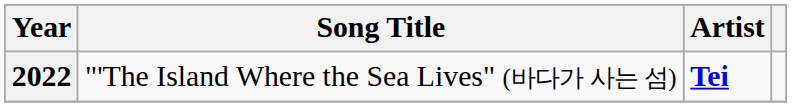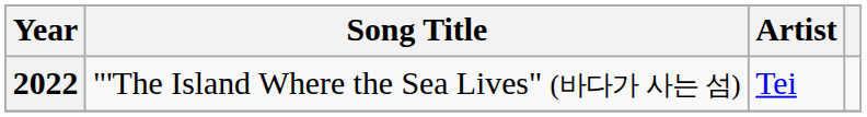2022 | Artist: bold -> normal
